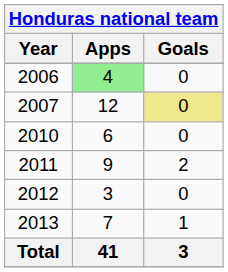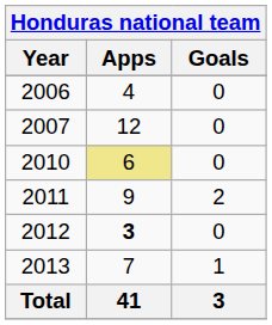2006 | Apps: lightgreen background -> no background
2007 | Goals: khaki background -> no background
2010 | Apps: no background -> khaki background
2012 | Apps: normal -> bold
